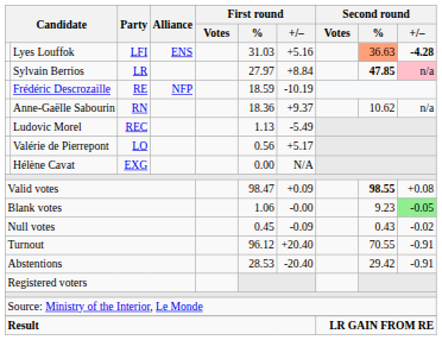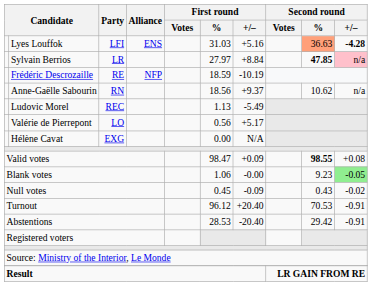Anne-Gaëlle Sabourin | First round / %: 18.36 -> 18.56
Turnout | Second round / %: 70.55 -> 70.53
